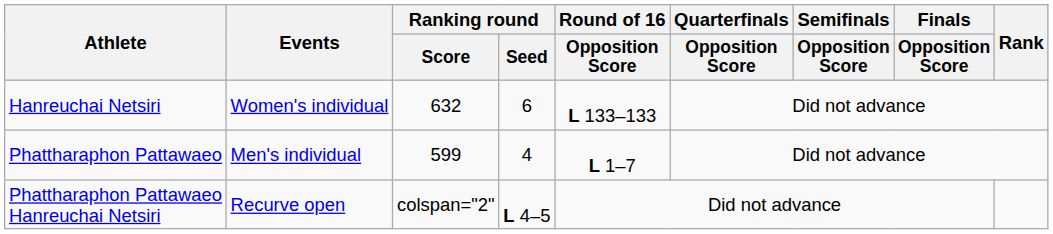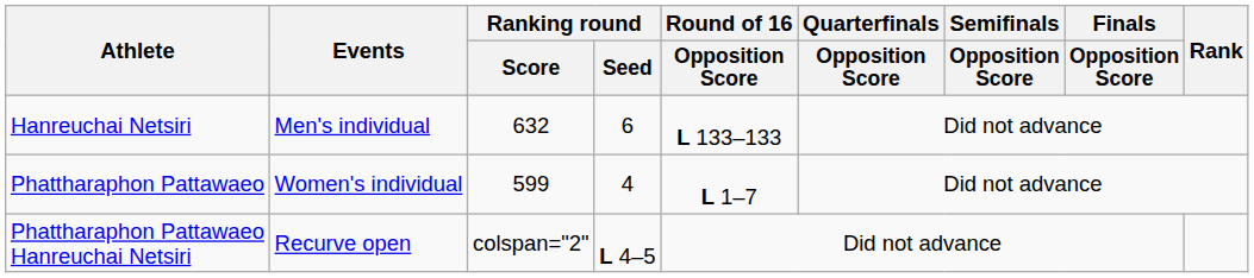Hanreuchai Netsiri | Events: Women's individual -> Men's individual
Phattharaphon Pattawaeo | Events: Men's individual -> Women's individual
